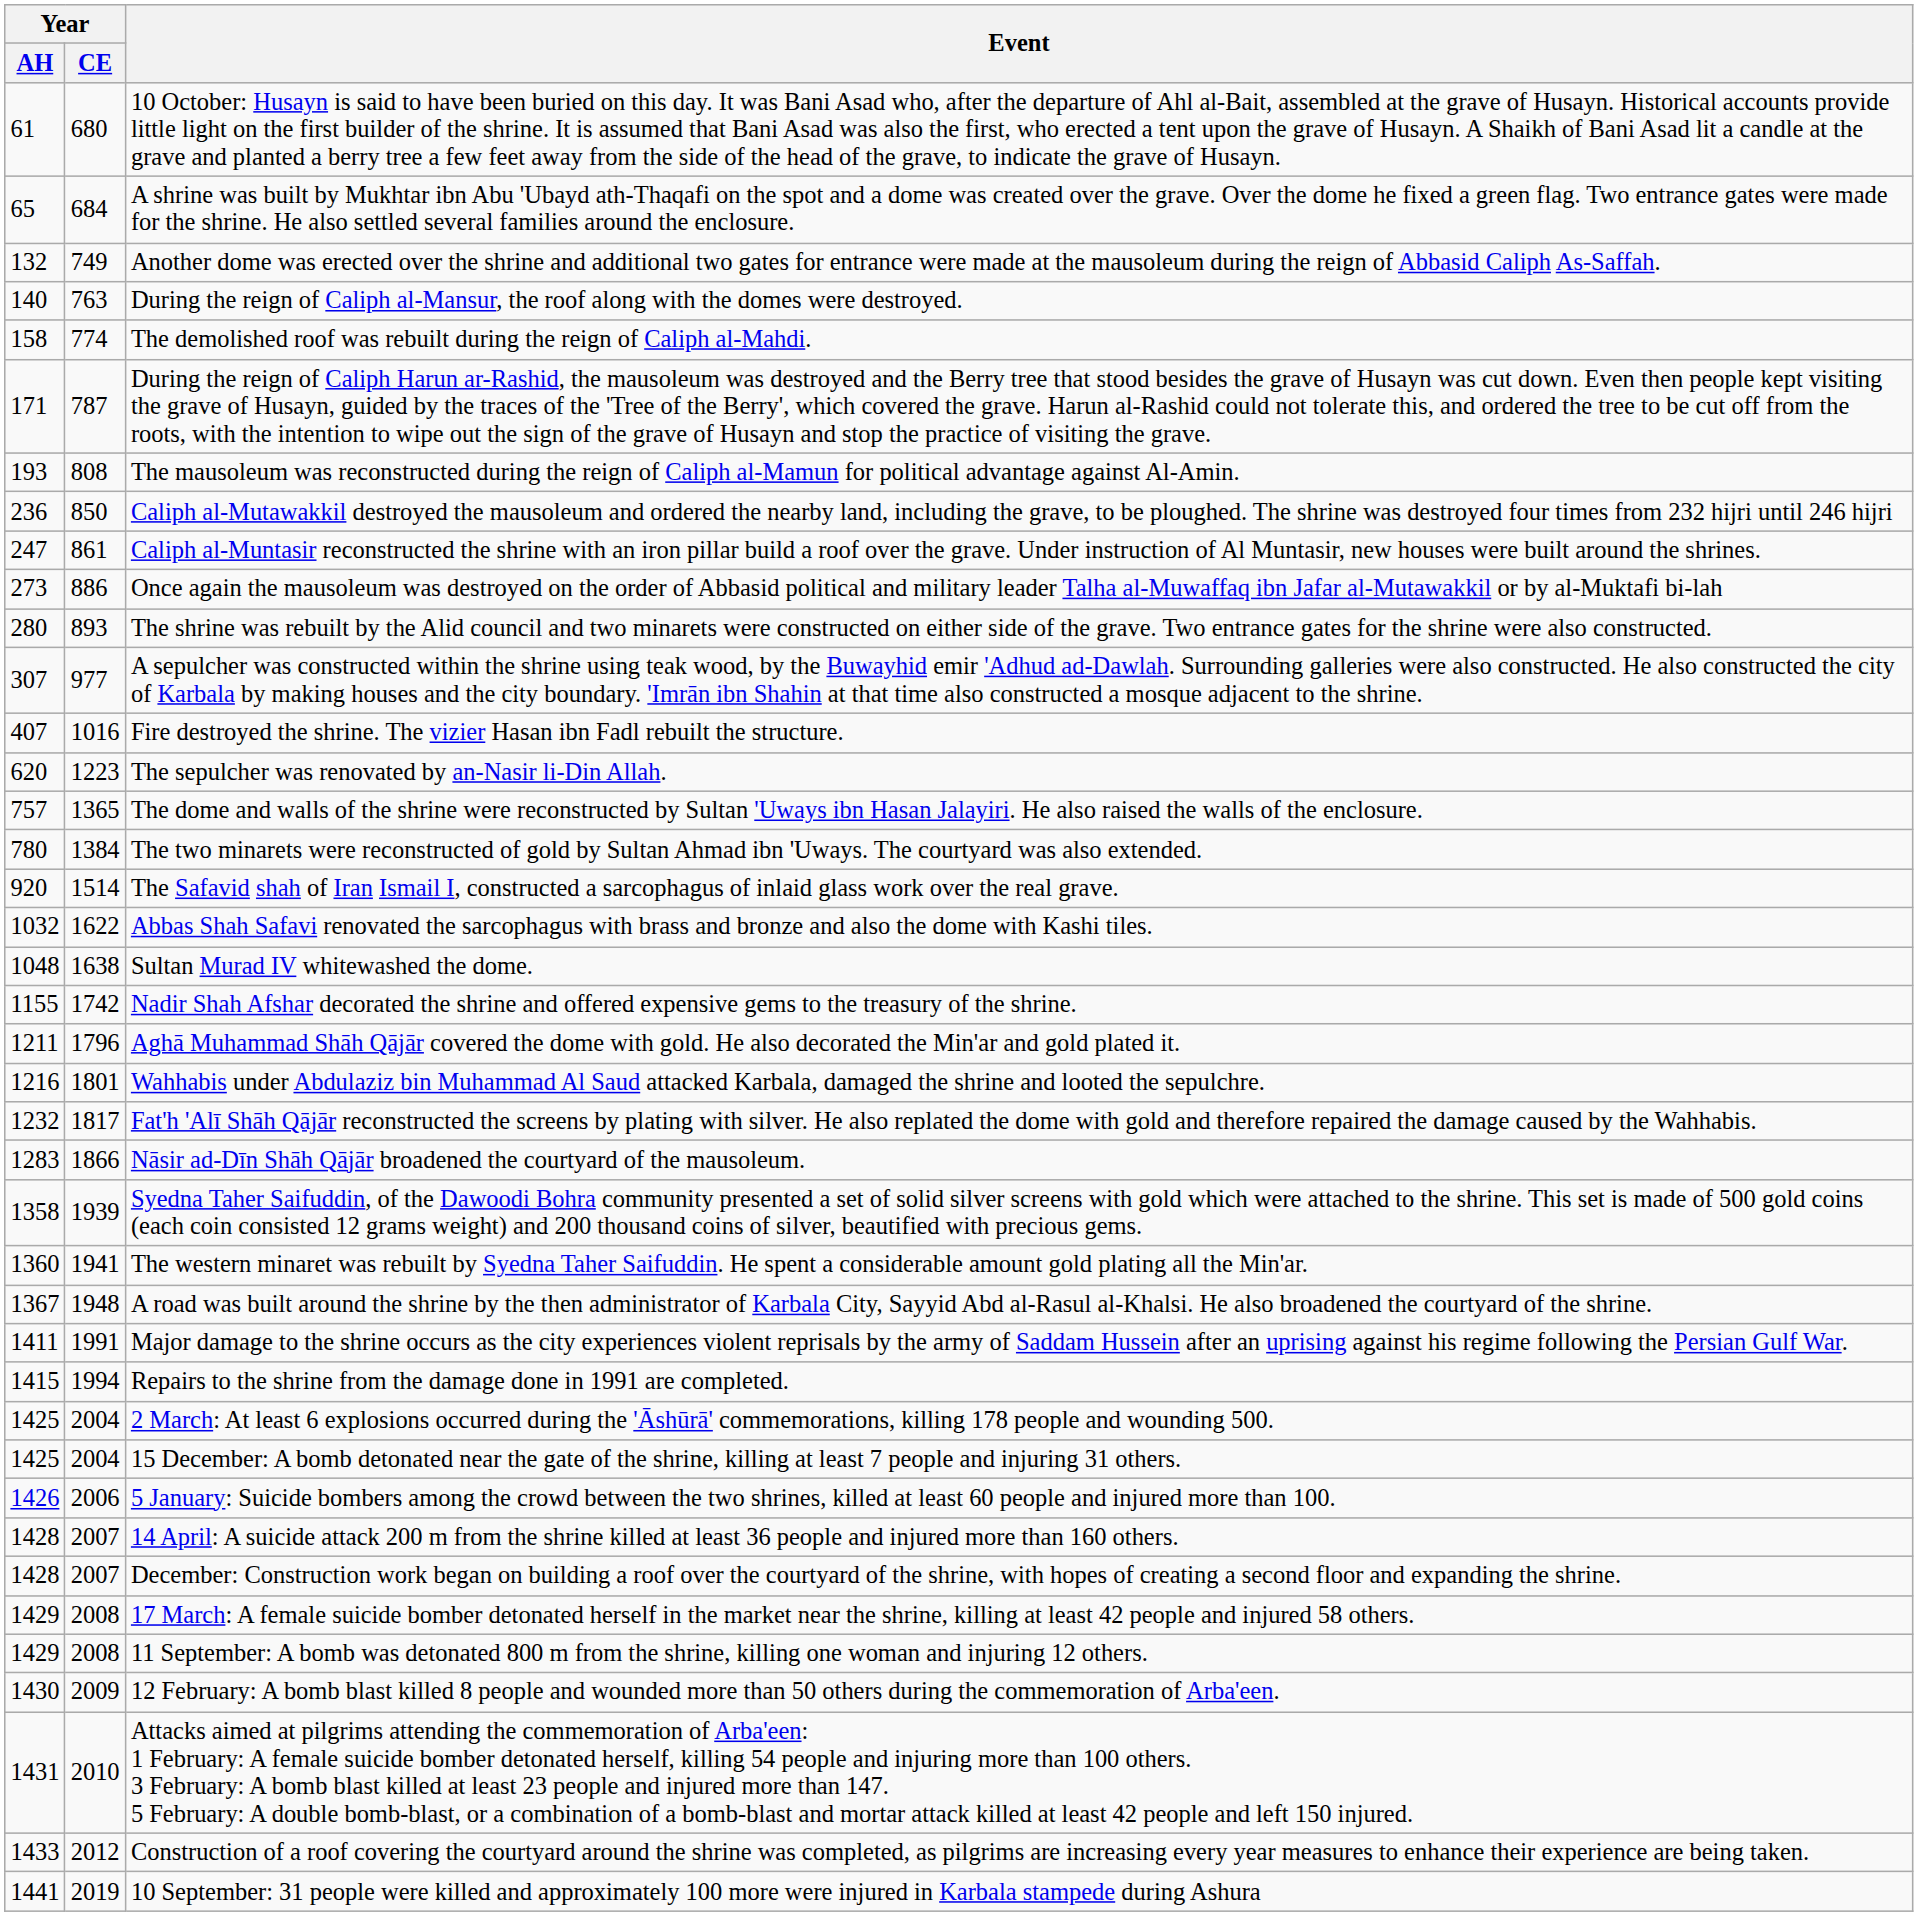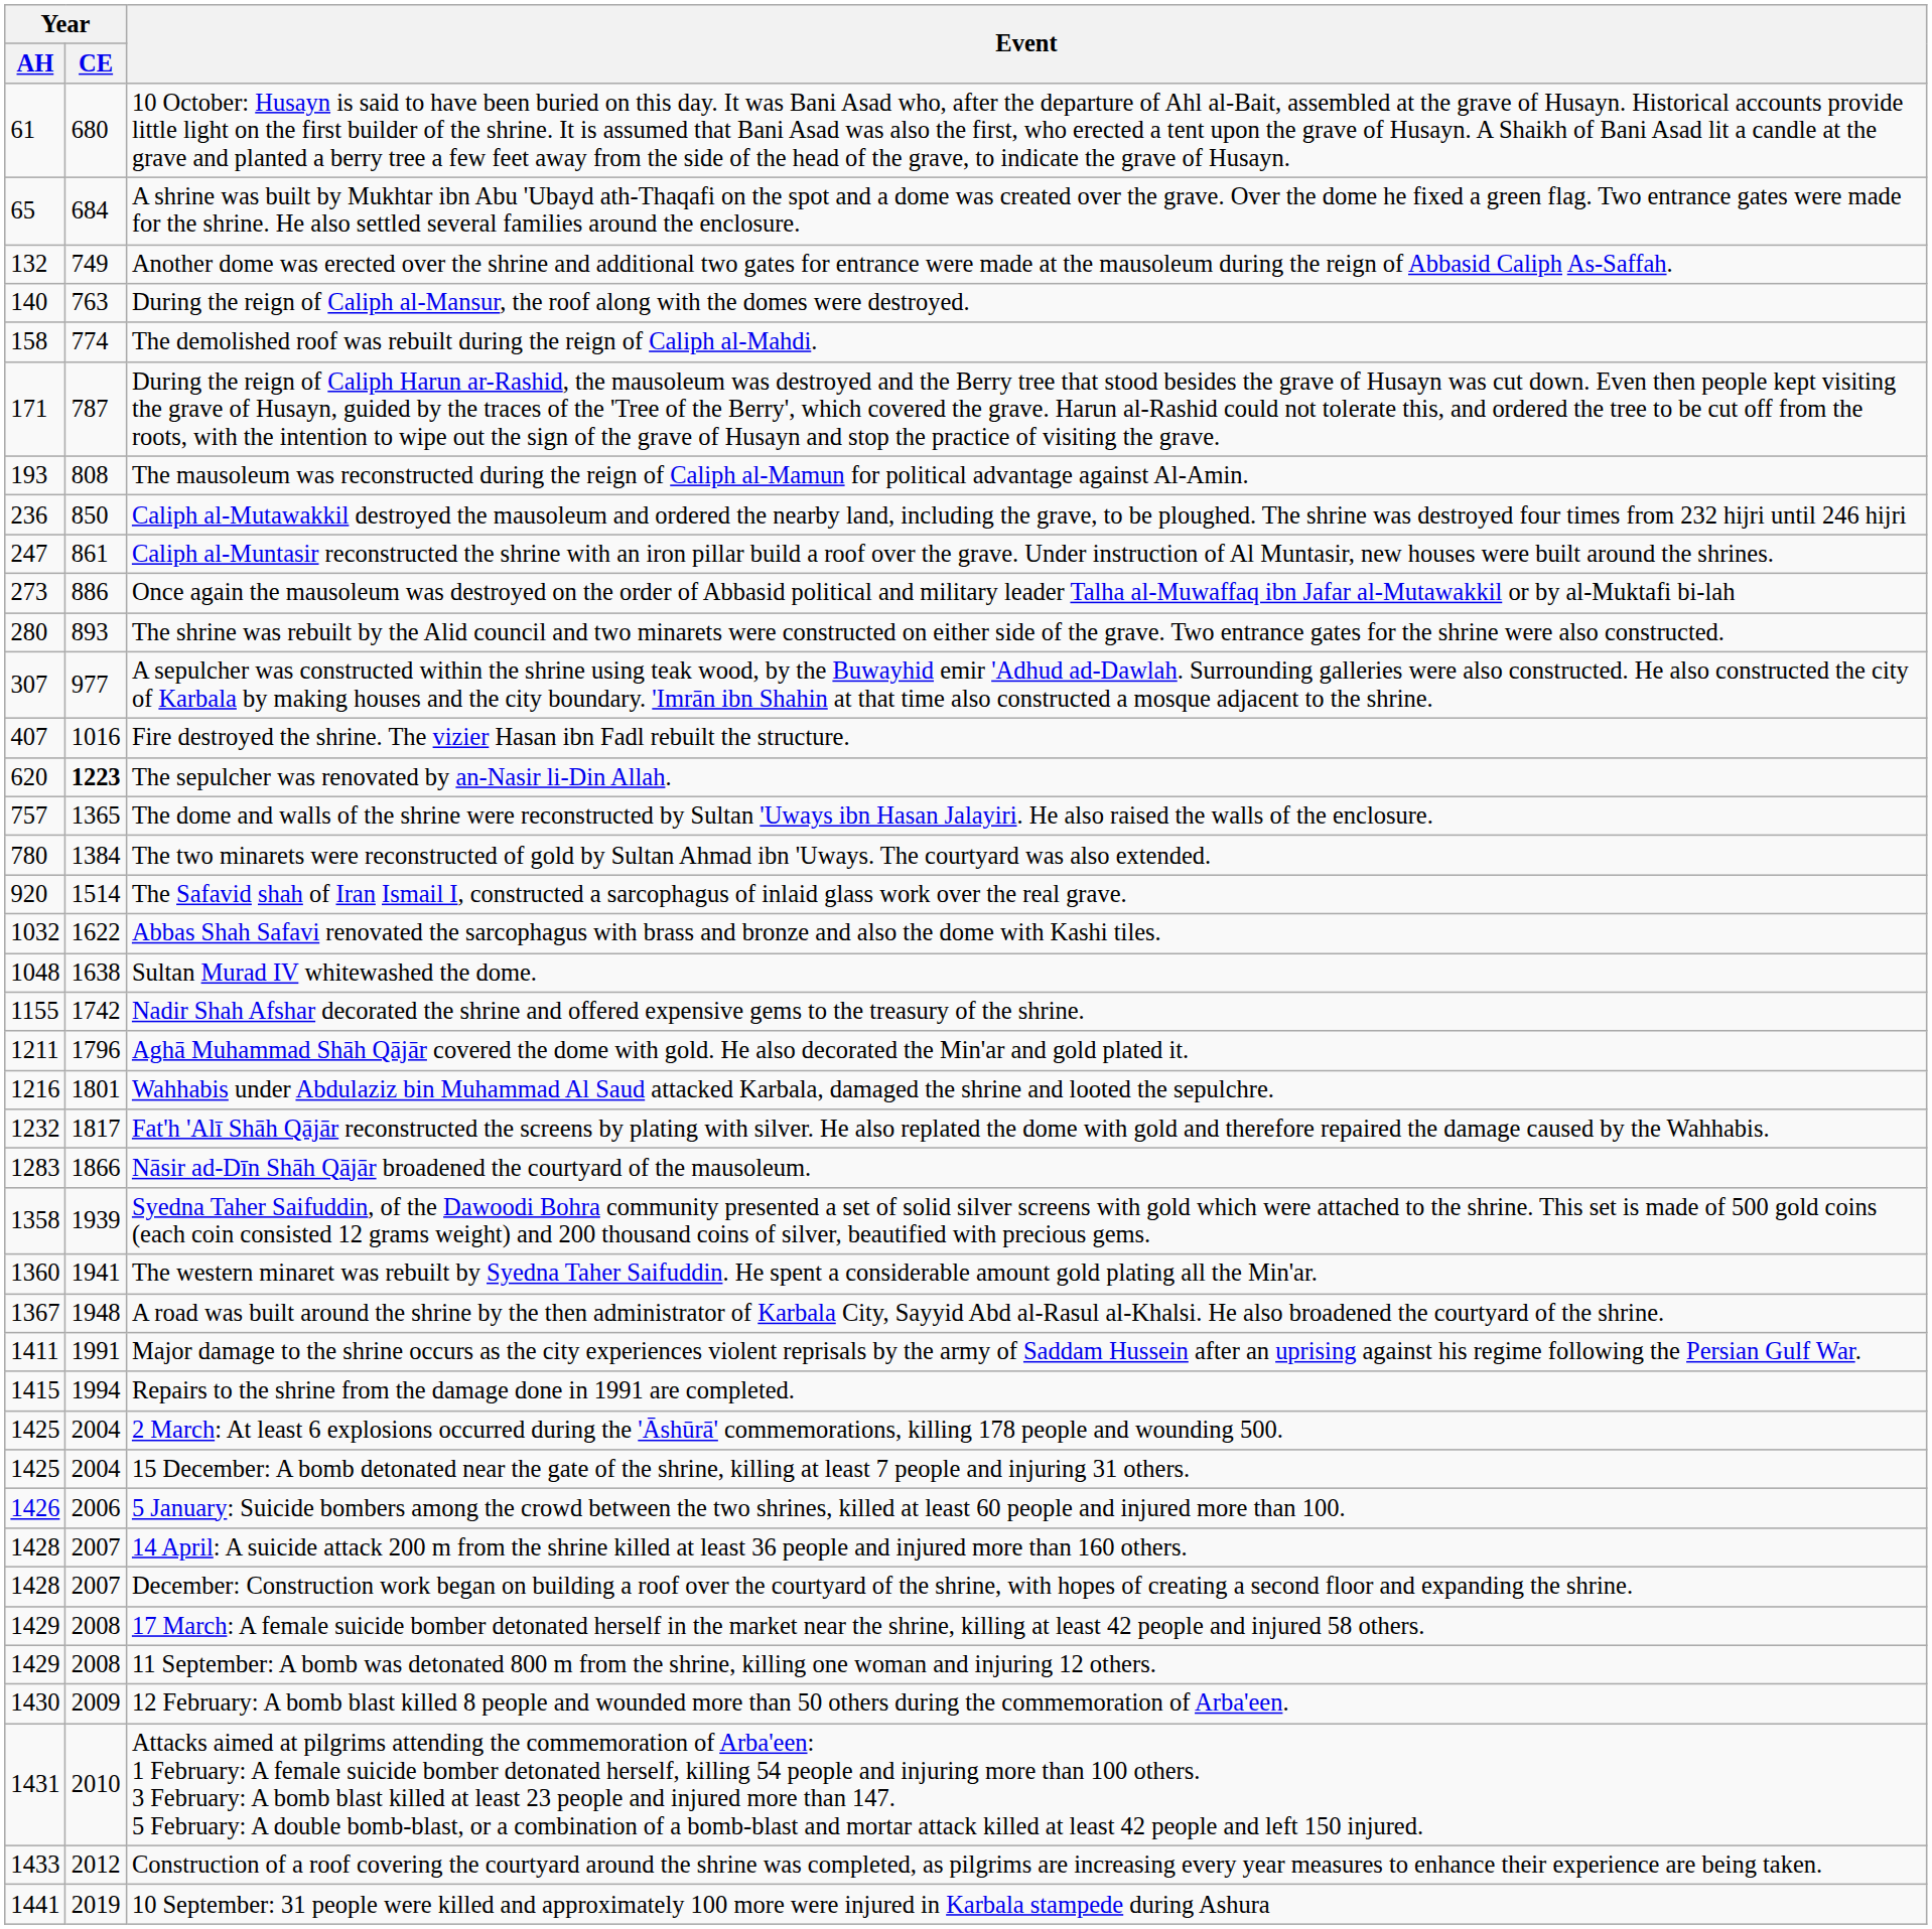The sepulcher was renovated by an-Nasir li-Din Allah. | Year / CE: normal -> bold
